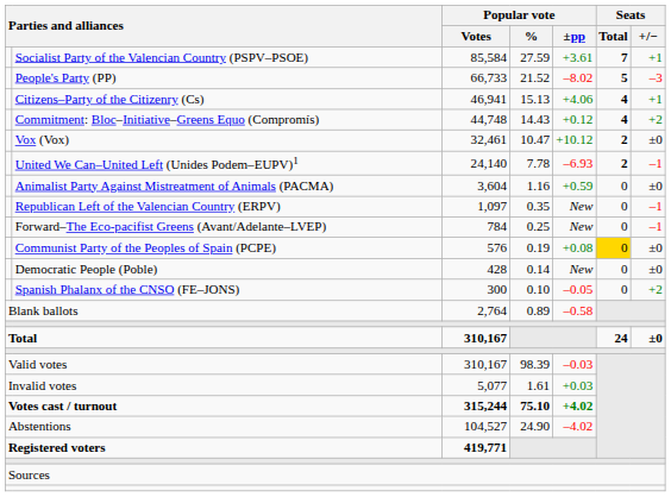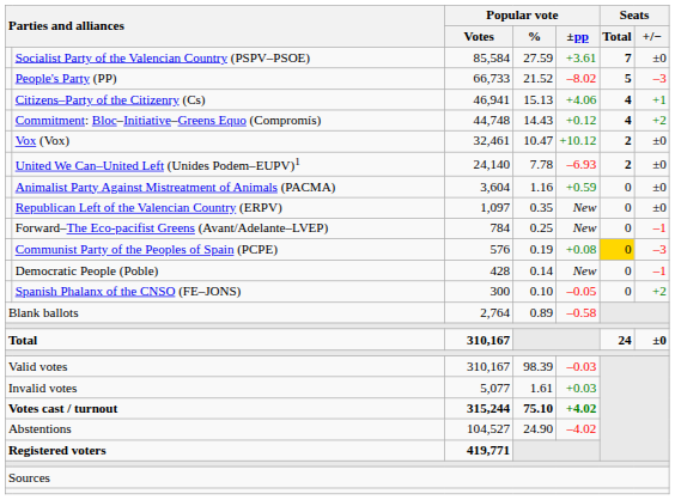Socialist Party of the Valencian Country (PSPV–PSOE) | Seats / +/−: +1 -> ±0
United We Can–United Left (Unides Podem–EUPV)1 | Seats / +/−: –1 -> ±0
Republican Left of the Valencian Country (ERPV) | Seats / +/−: –1 -> ±0
Communist Party of the Peoples of Spain (PCPE) | Seats / +/−: ±0 -> –3
Democratic People (Poble) | Seats / +/−: ±0 -> –1
